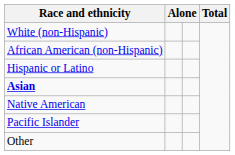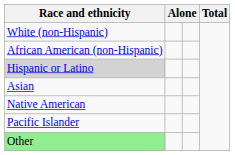Hispanic or Latino | Race and ethnicity: no background -> lightgrey background
Asian | Race and ethnicity: bold -> normal
Other | Race and ethnicity: no background -> lightgreen background
